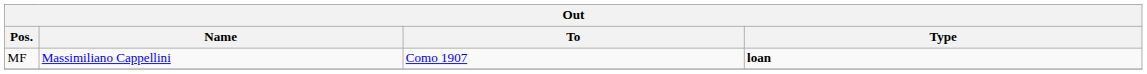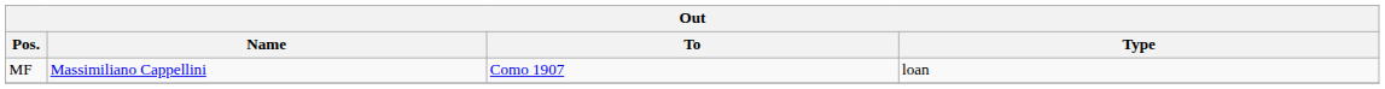MF | Type: bold -> normal
